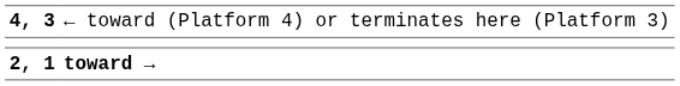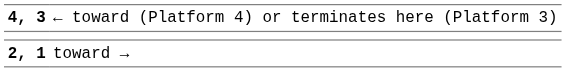2, 1 | column 2: bold -> normal
